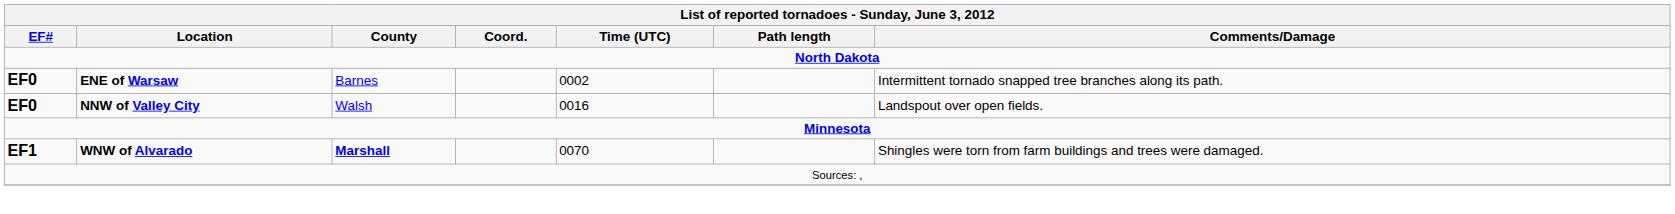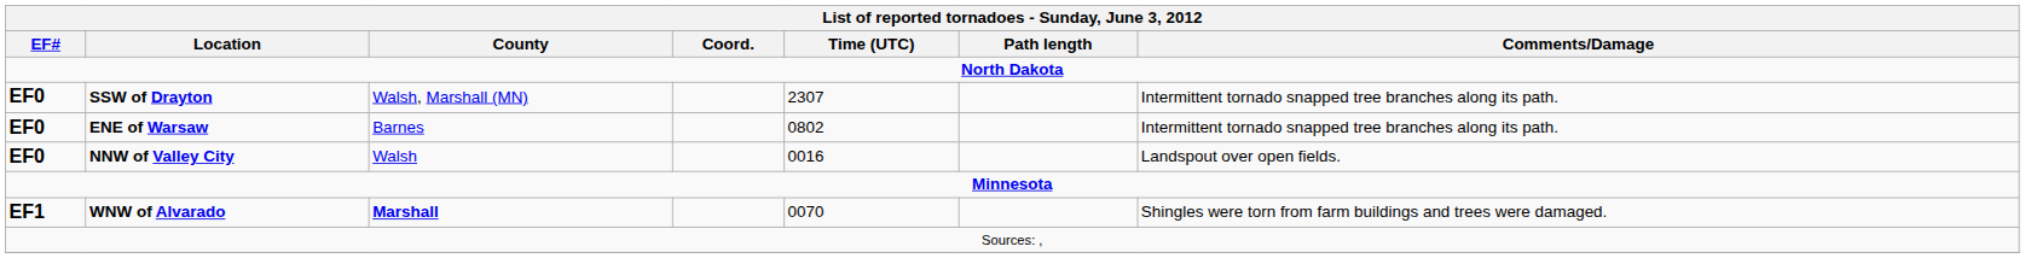+ row: EF0 | SSW of Drayton | Walsh, Marshall (MN) | 2307 | Intermittent tornado snapped tree branches along its path.
ENE of Warsaw | Time (UTC): 0002 -> 0802
